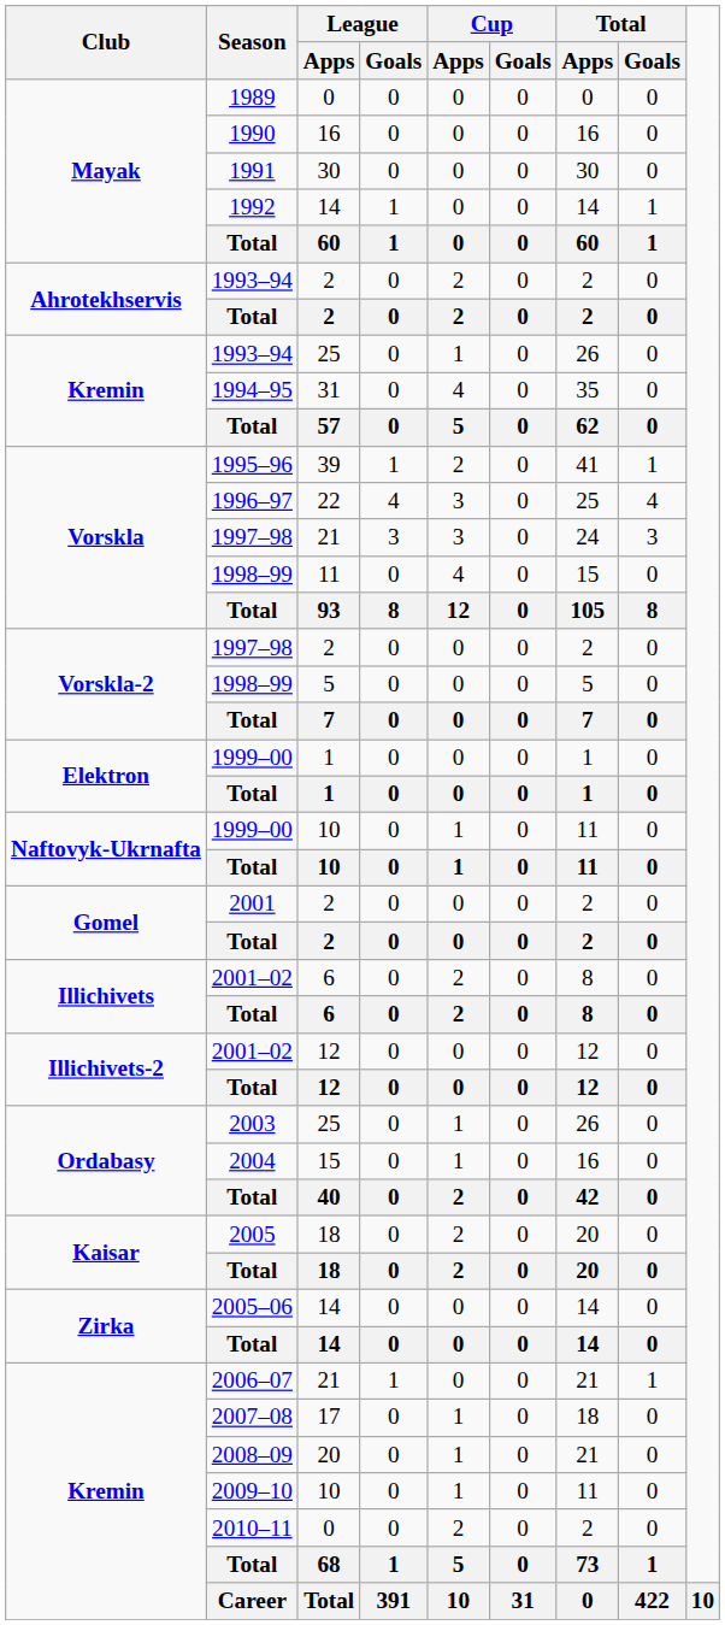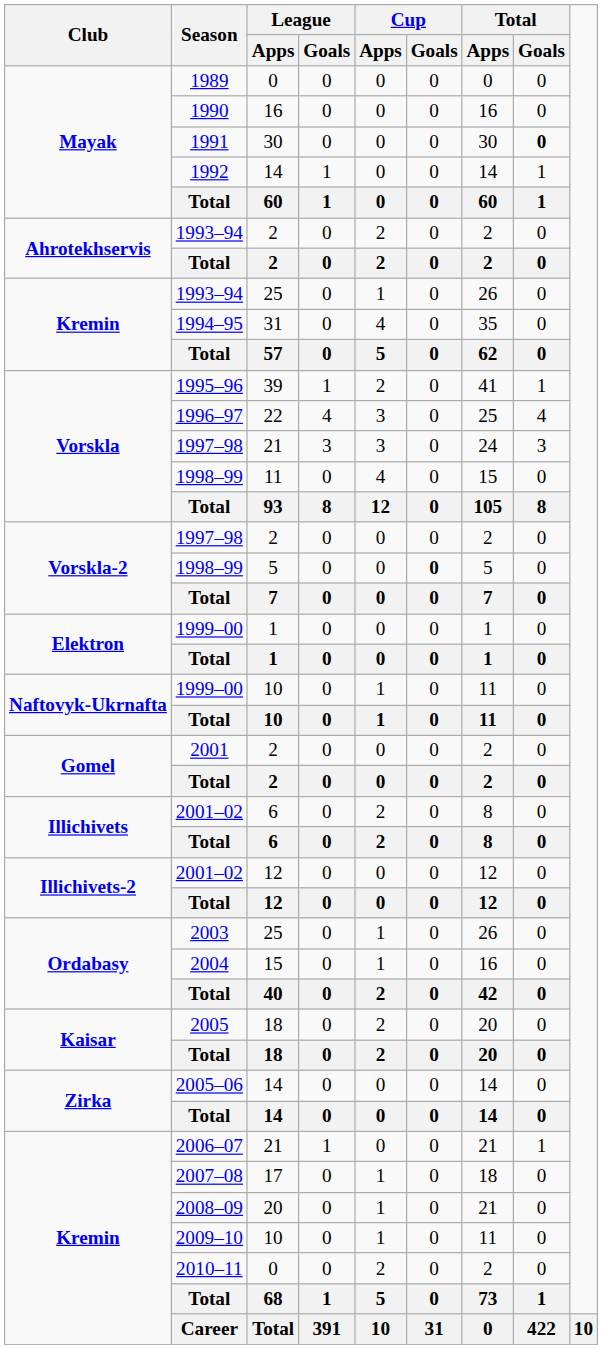1991 | Total / Goals: normal -> bold
1998–99 / 5 | Cup / Goals: normal -> bold
